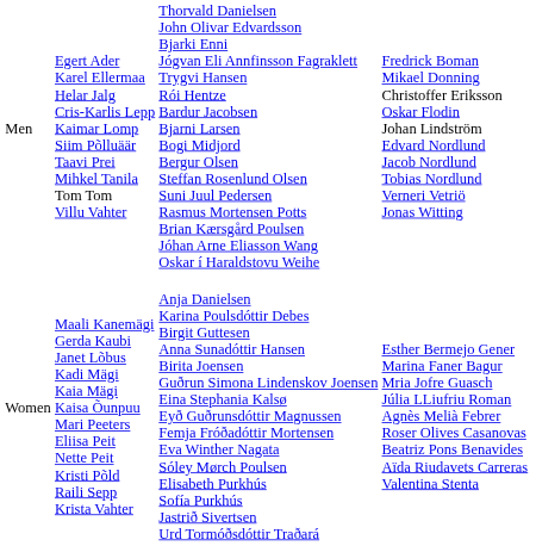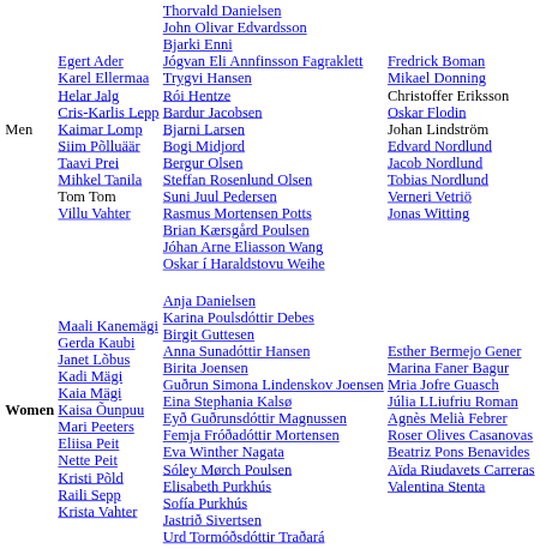Women | column 1: normal -> bold
